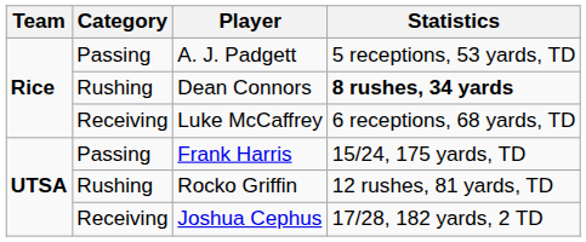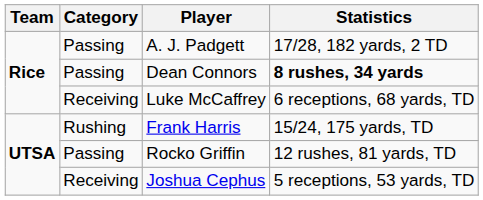A. J. Padgett | Statistics: 5 receptions, 53 yards, TD -> 17/28, 182 yards, 2 TD
Dean Connors | Category: Rushing -> Passing
Frank Harris | Category: Passing -> Rushing
Rocko Griffin | Category: Rushing -> Passing
Joshua Cephus | Statistics: 17/28, 182 yards, 2 TD -> 5 receptions, 53 yards, TD
